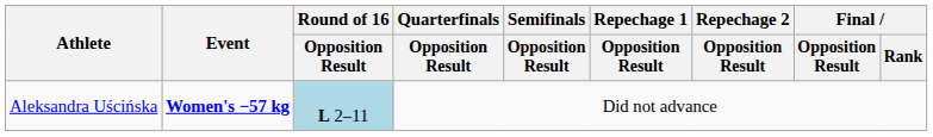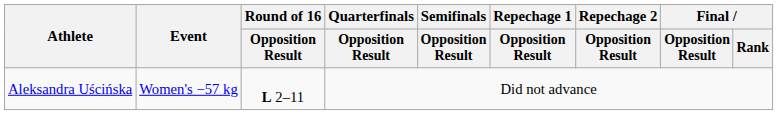Aleksandra Uścińska | Event: bold -> normal
Aleksandra Uścińska | Round of 16 / Opposition Result: lightblue background -> no background
